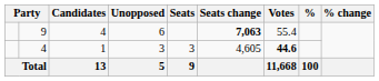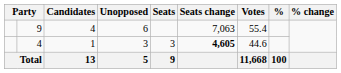row 2 | Seats change: bold -> normal
row 3 | Seats change: normal -> bold
row 3 | Votes: bold -> normal
